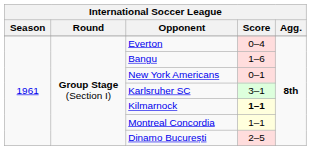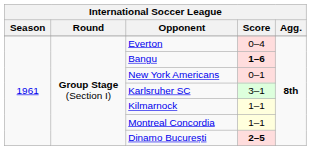Bangu | Score: normal -> bold
Kilmarnock | Score: bold -> normal
Dinamo București | Score: normal -> bold
